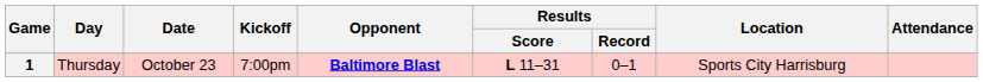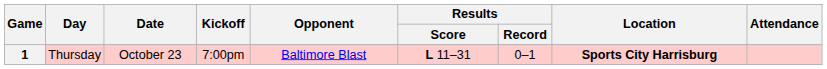1 | Opponent: bold -> normal
1 | Location: normal -> bold
